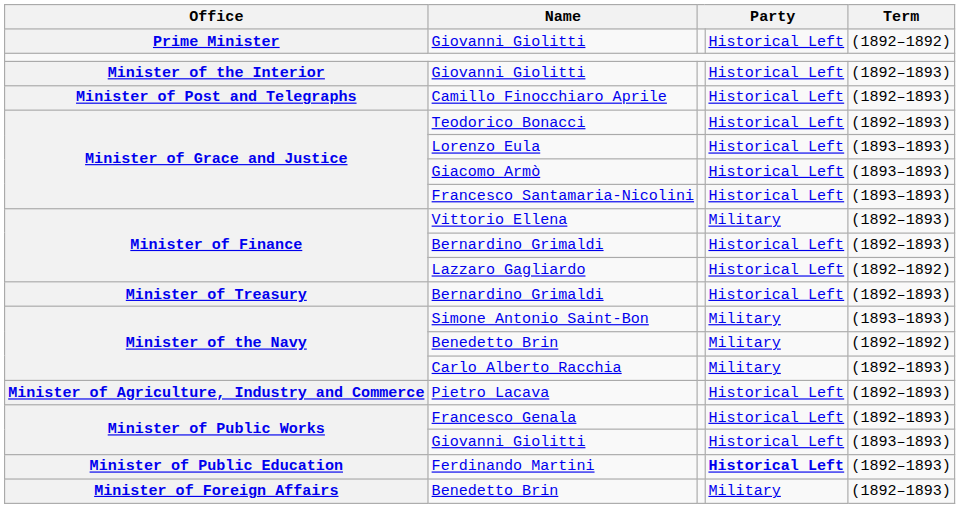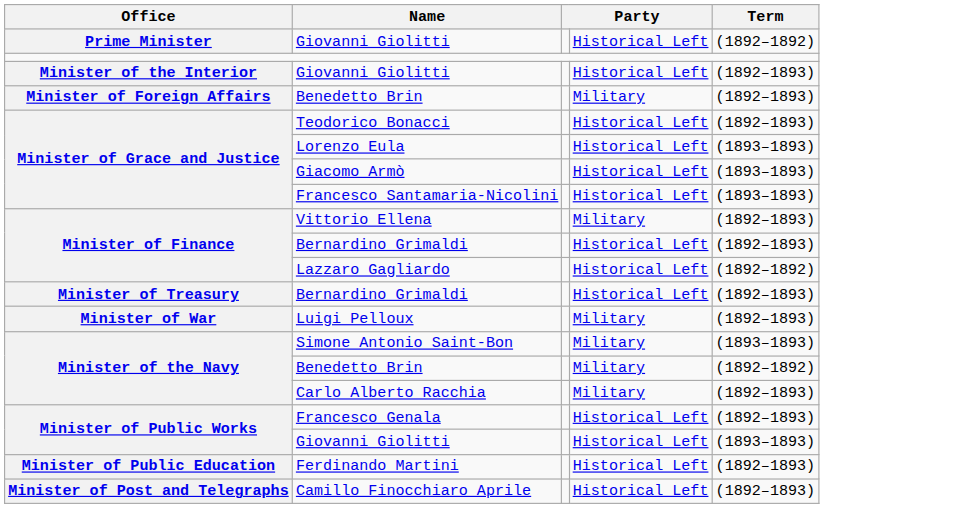rows swapped: Minister of Foreign Affairs / Benedetto Brin <-> Camillo Finocchiaro Aprile
+ row: Minister of War | Luigi Pelloux | Military | (1892–1893)
- row: Minister of Agriculture, Industry and Commerce | Pietro Lacava | Historical Left | (1892–1893)
Ferdinando Martini | column 4: bold -> normal
